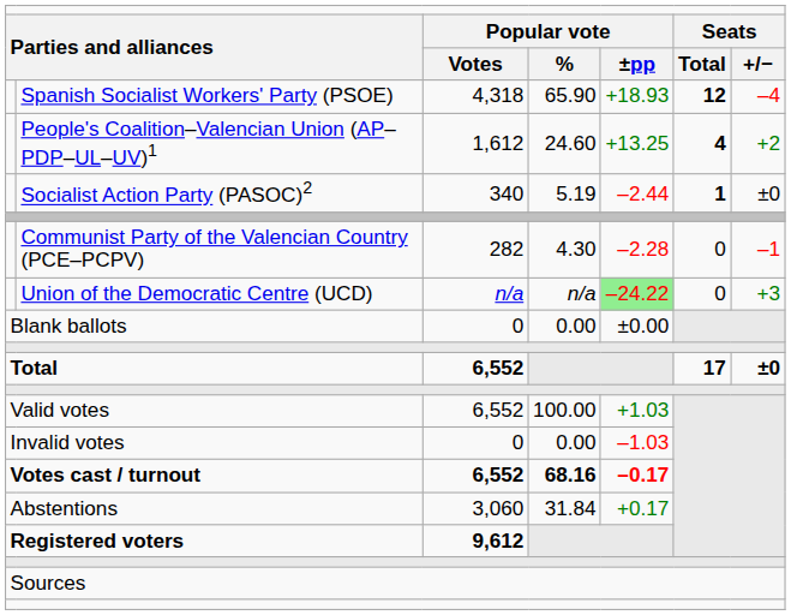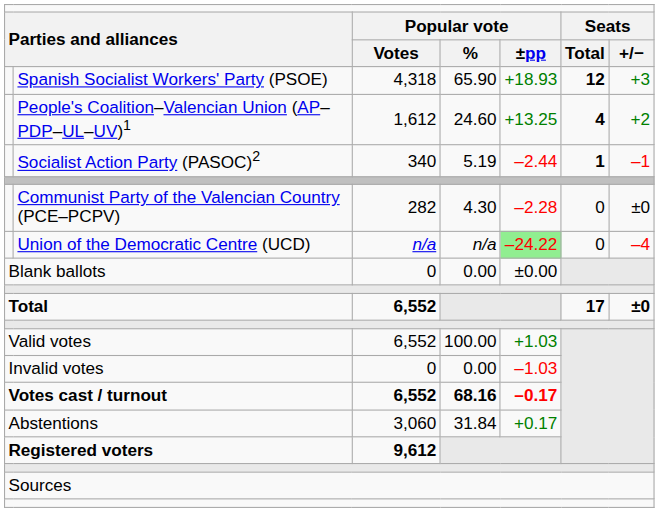Spanish Socialist Workers' Party (PSOE) | column 7: –4 -> +3
Socialist Action Party (PASOC)2 | column 7: ±0 -> –1
Communist Party of the Valencian Country (PCE–PCPV) | column 7: –1 -> ±0
Union of the Democratic Centre (UCD) | column 7: +3 -> –4
